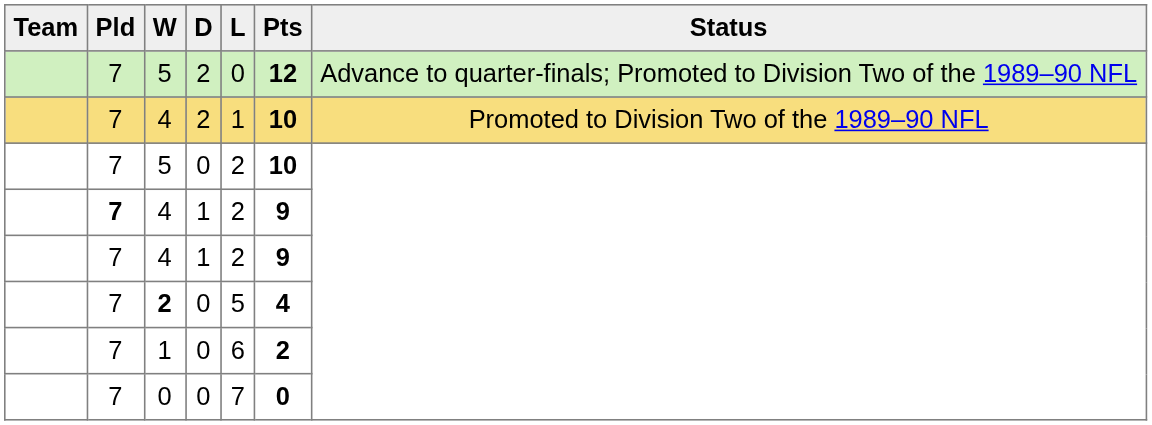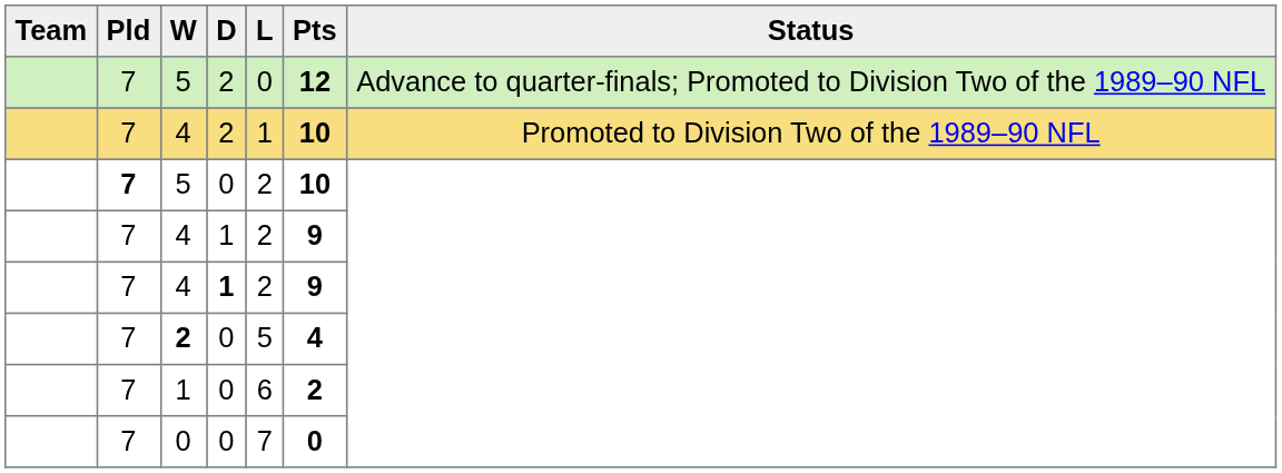row 4 | Pld: normal -> bold
row 5 | Pld: bold -> normal
row 6 | D: normal -> bold
